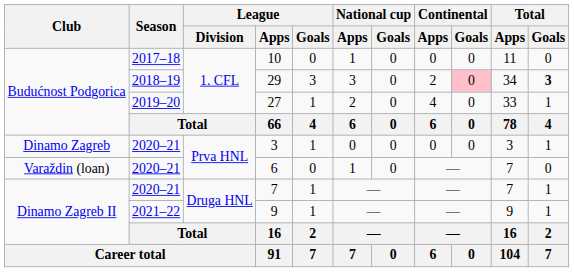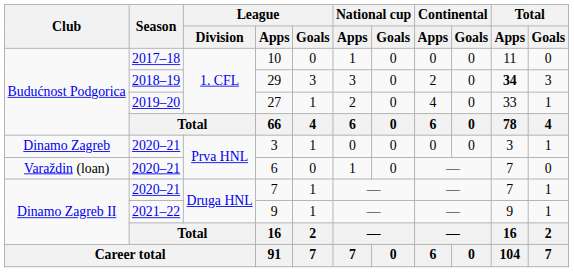29 | Continental / Goals: pink background -> no background
29 | Total / Apps: normal -> bold
29 | Total / Goals: bold -> normal
